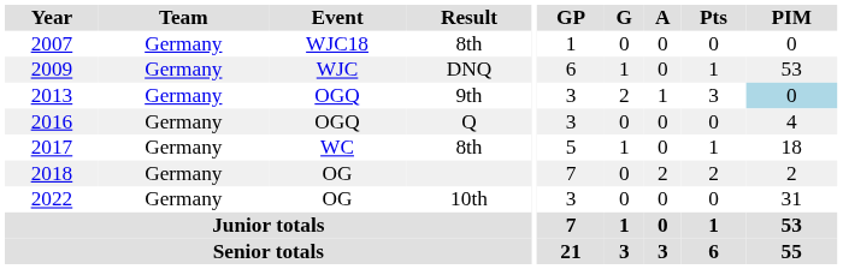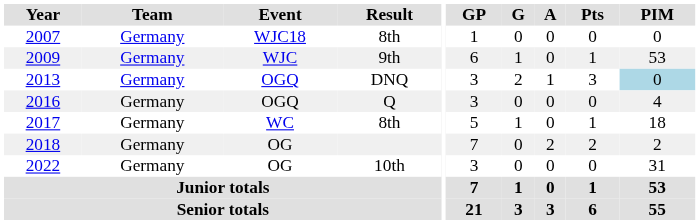2009 | Result: DNQ -> 9th
2013 | Result: 9th -> DNQ
